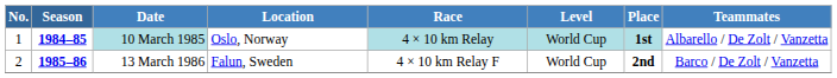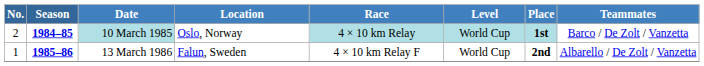10 March 1985 | No.: 1 -> 2
10 March 1985 | Teammates: Albarello / De Zolt / Vanzetta -> Barco / De Zolt / Vanzetta
13 March 1986 | No.: 2 -> 1
13 March 1986 | Teammates: Barco / De Zolt / Vanzetta -> Albarello / De Zolt / Vanzetta
